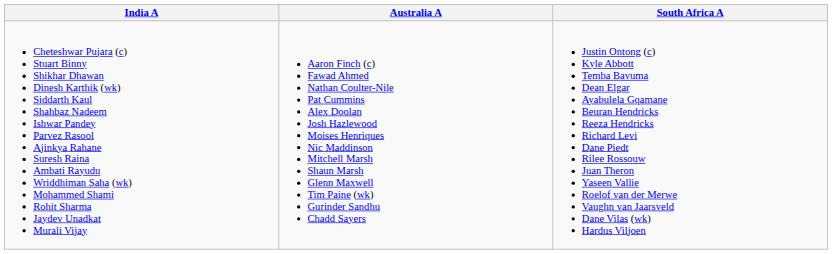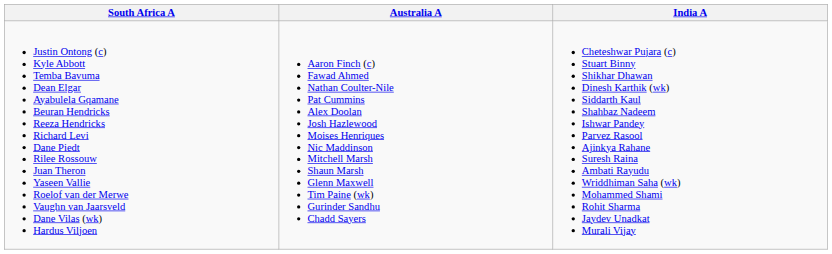columns swapped: South Africa A <-> India A
